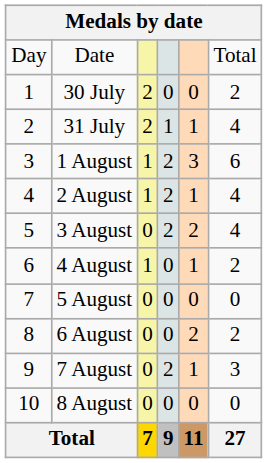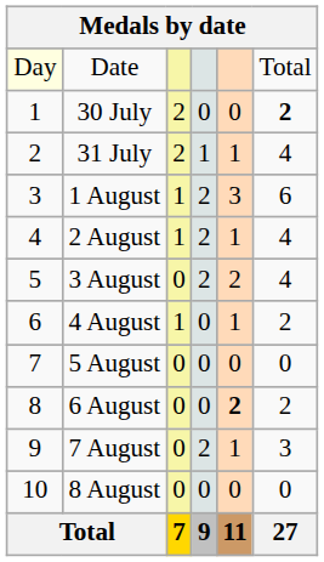Date | column 1: no background -> lightyellow background
30 July | column 6: normal -> bold
6 August | column 5: normal -> bold
